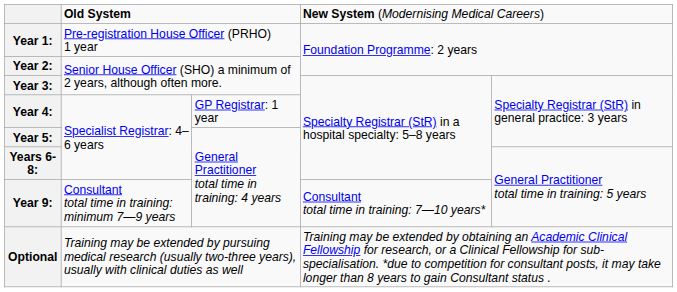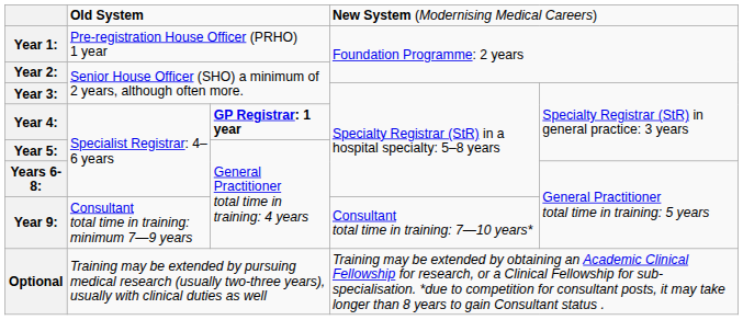Year 4: | column 3: normal -> bold
